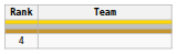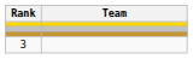row 5 | Rank: 4 -> 3
